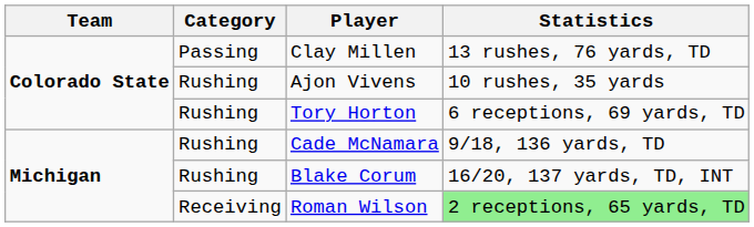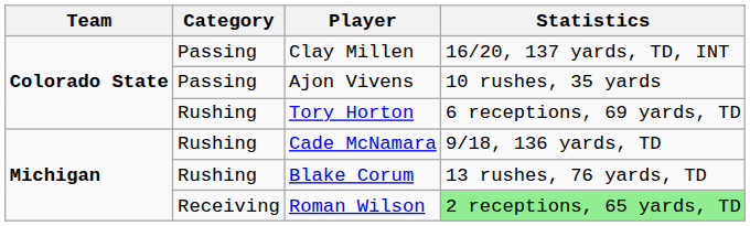Clay Millen | Statistics: 13 rushes, 76 yards, TD -> 16/20, 137 yards, TD, INT
Ajon Vivens | Category: Rushing -> Passing
Blake Corum | Statistics: 16/20, 137 yards, TD, INT -> 13 rushes, 76 yards, TD
